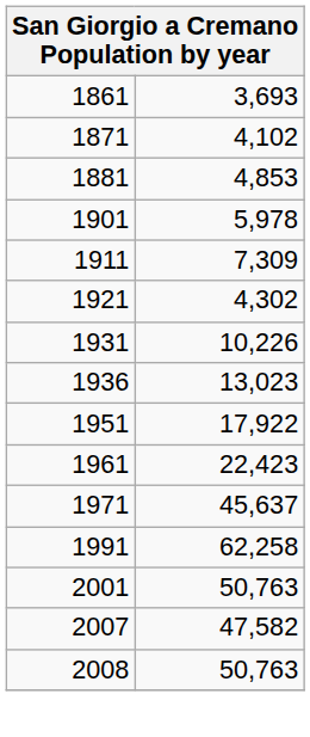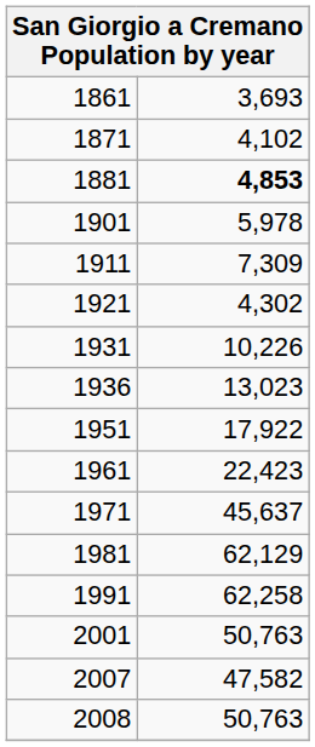1881 | column 2: normal -> bold
+ row: 1981 | 62,129
